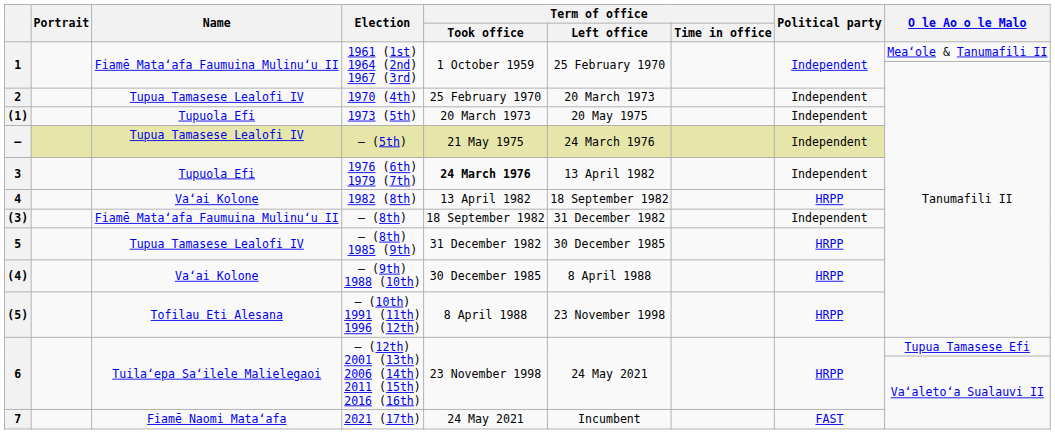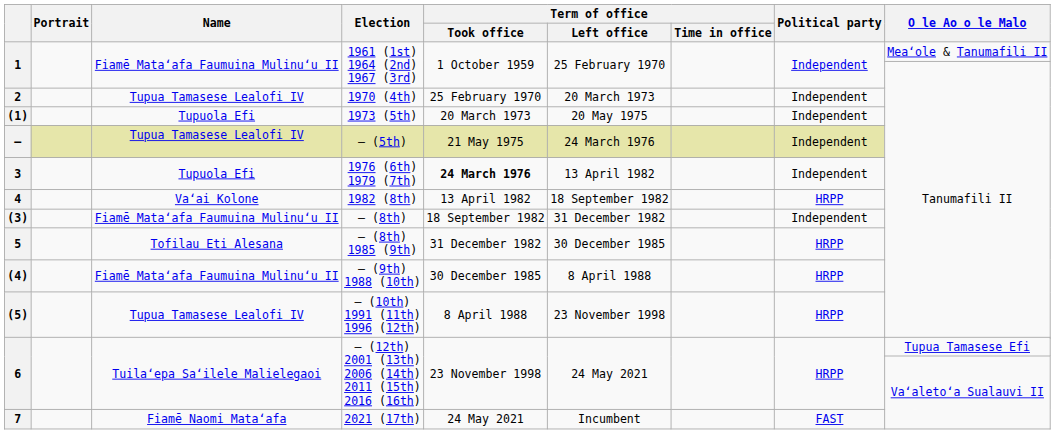5 | Name: Tupua Tamasese Lealofi IV -> Tofilau Eti Alesana
(4) | Name: Vaʻai Kolone -> Fiamē Mataʻafa Faumuina Mulinuʻu II
(5) | Name: Tofilau Eti Alesana -> Tupua Tamasese Lealofi IV
